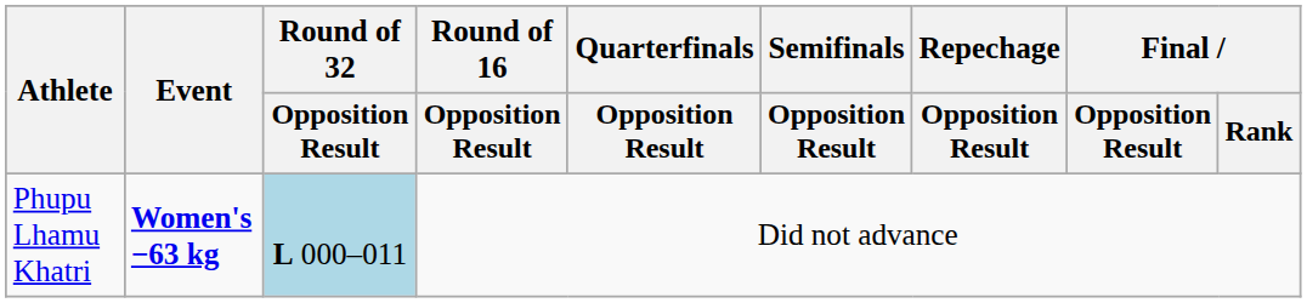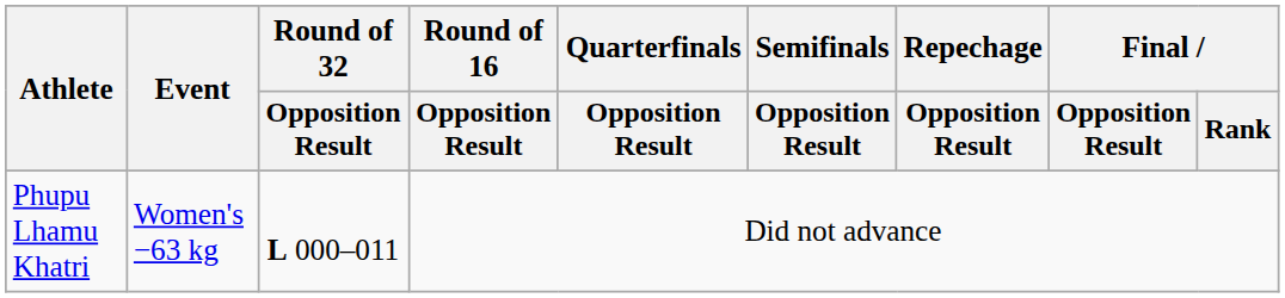Phupu Lhamu Khatri | Event: bold -> normal
Phupu Lhamu Khatri | Round of 32 / Opposition Result: lightblue background -> no background
